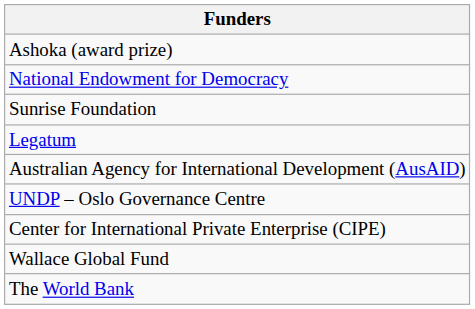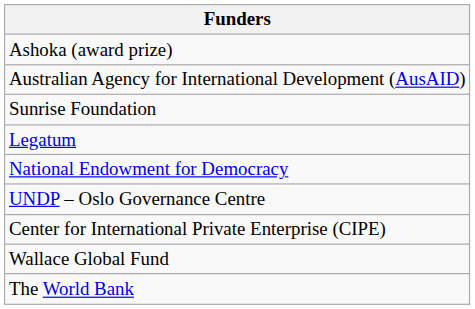row 3 | column 1: National Endowment for Democracy -> Australian Agency for International Development (AusAID)
row 6 | column 1: Australian Agency for International Development (AusAID) -> National Endowment for Democracy
